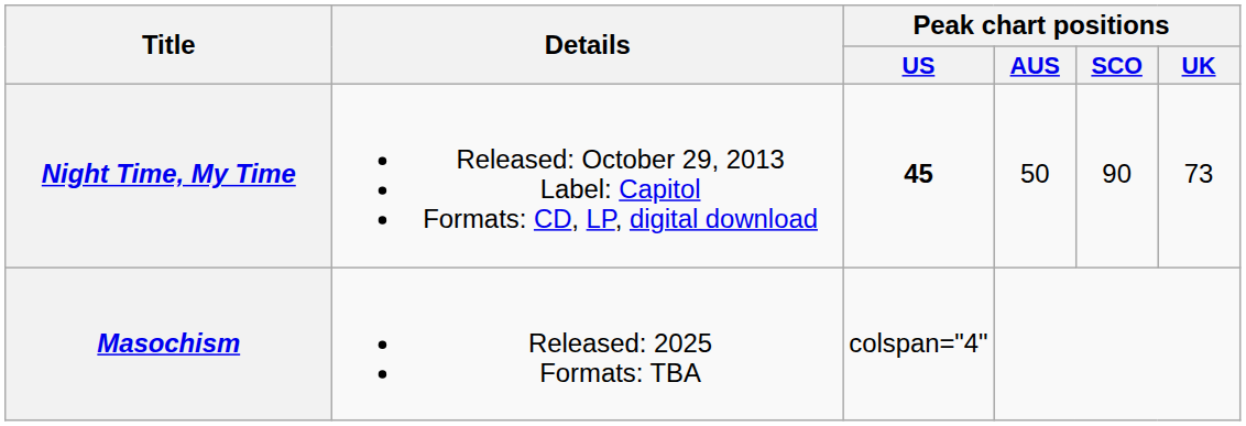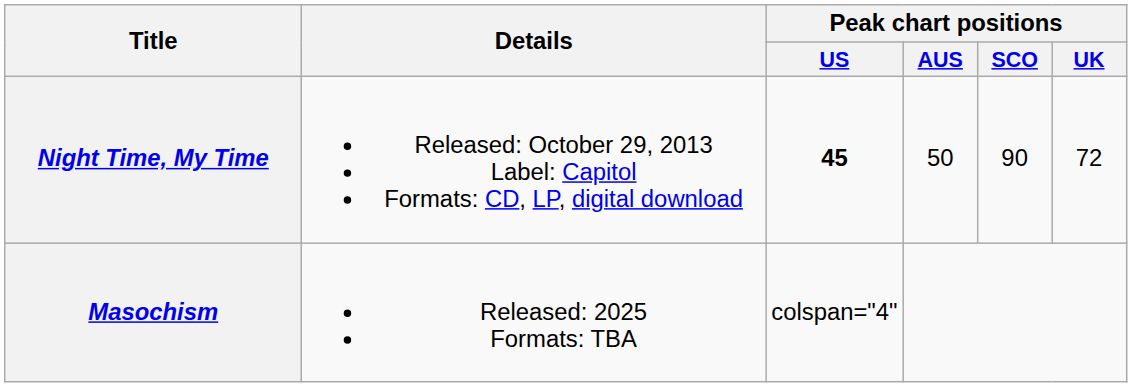Night Time, My Time | Peak chart positions / UK: 73 -> 72
